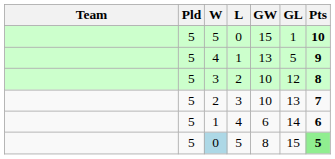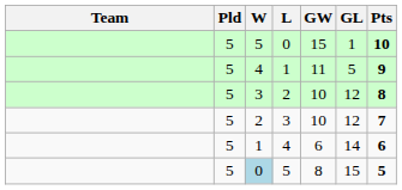row 3 | GW: 13 -> 11
row 5 | GL: 13 -> 12
row 7 | Pts: lightgreen background -> no background
